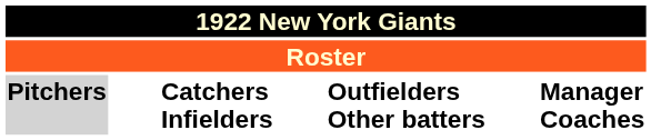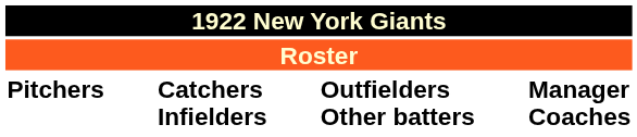Pitchers | column 1: lightgrey background -> no background
